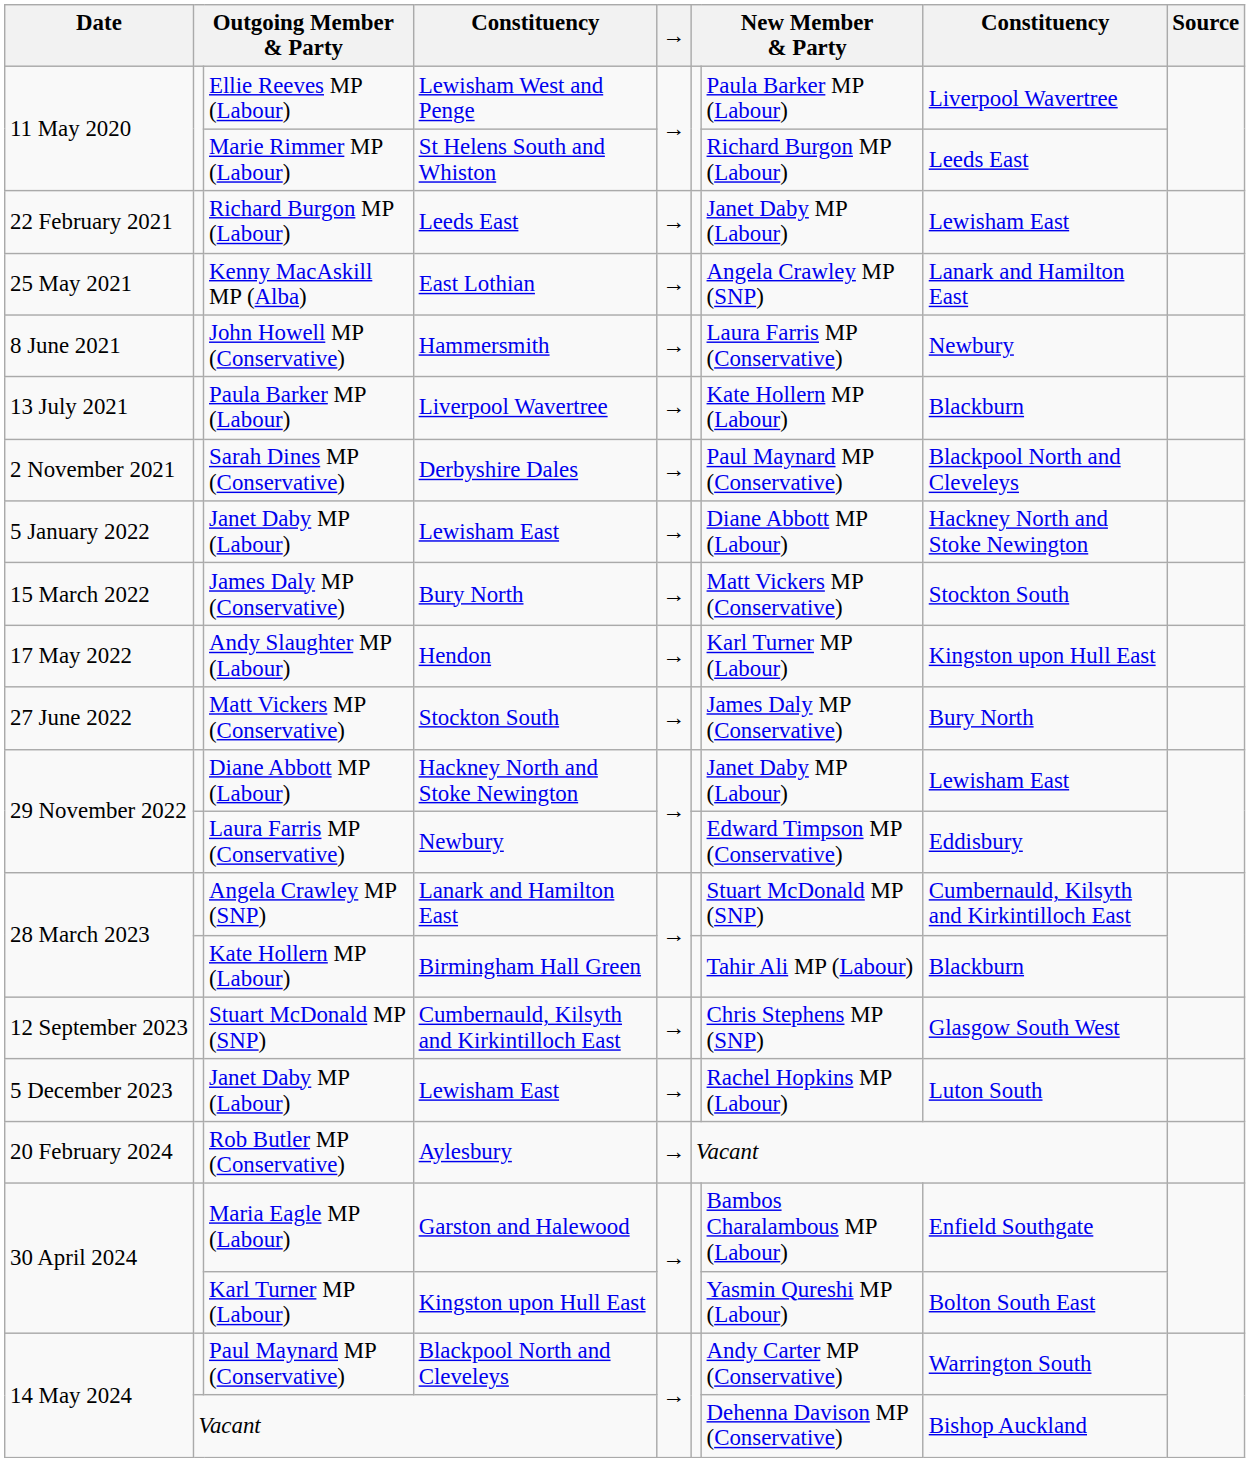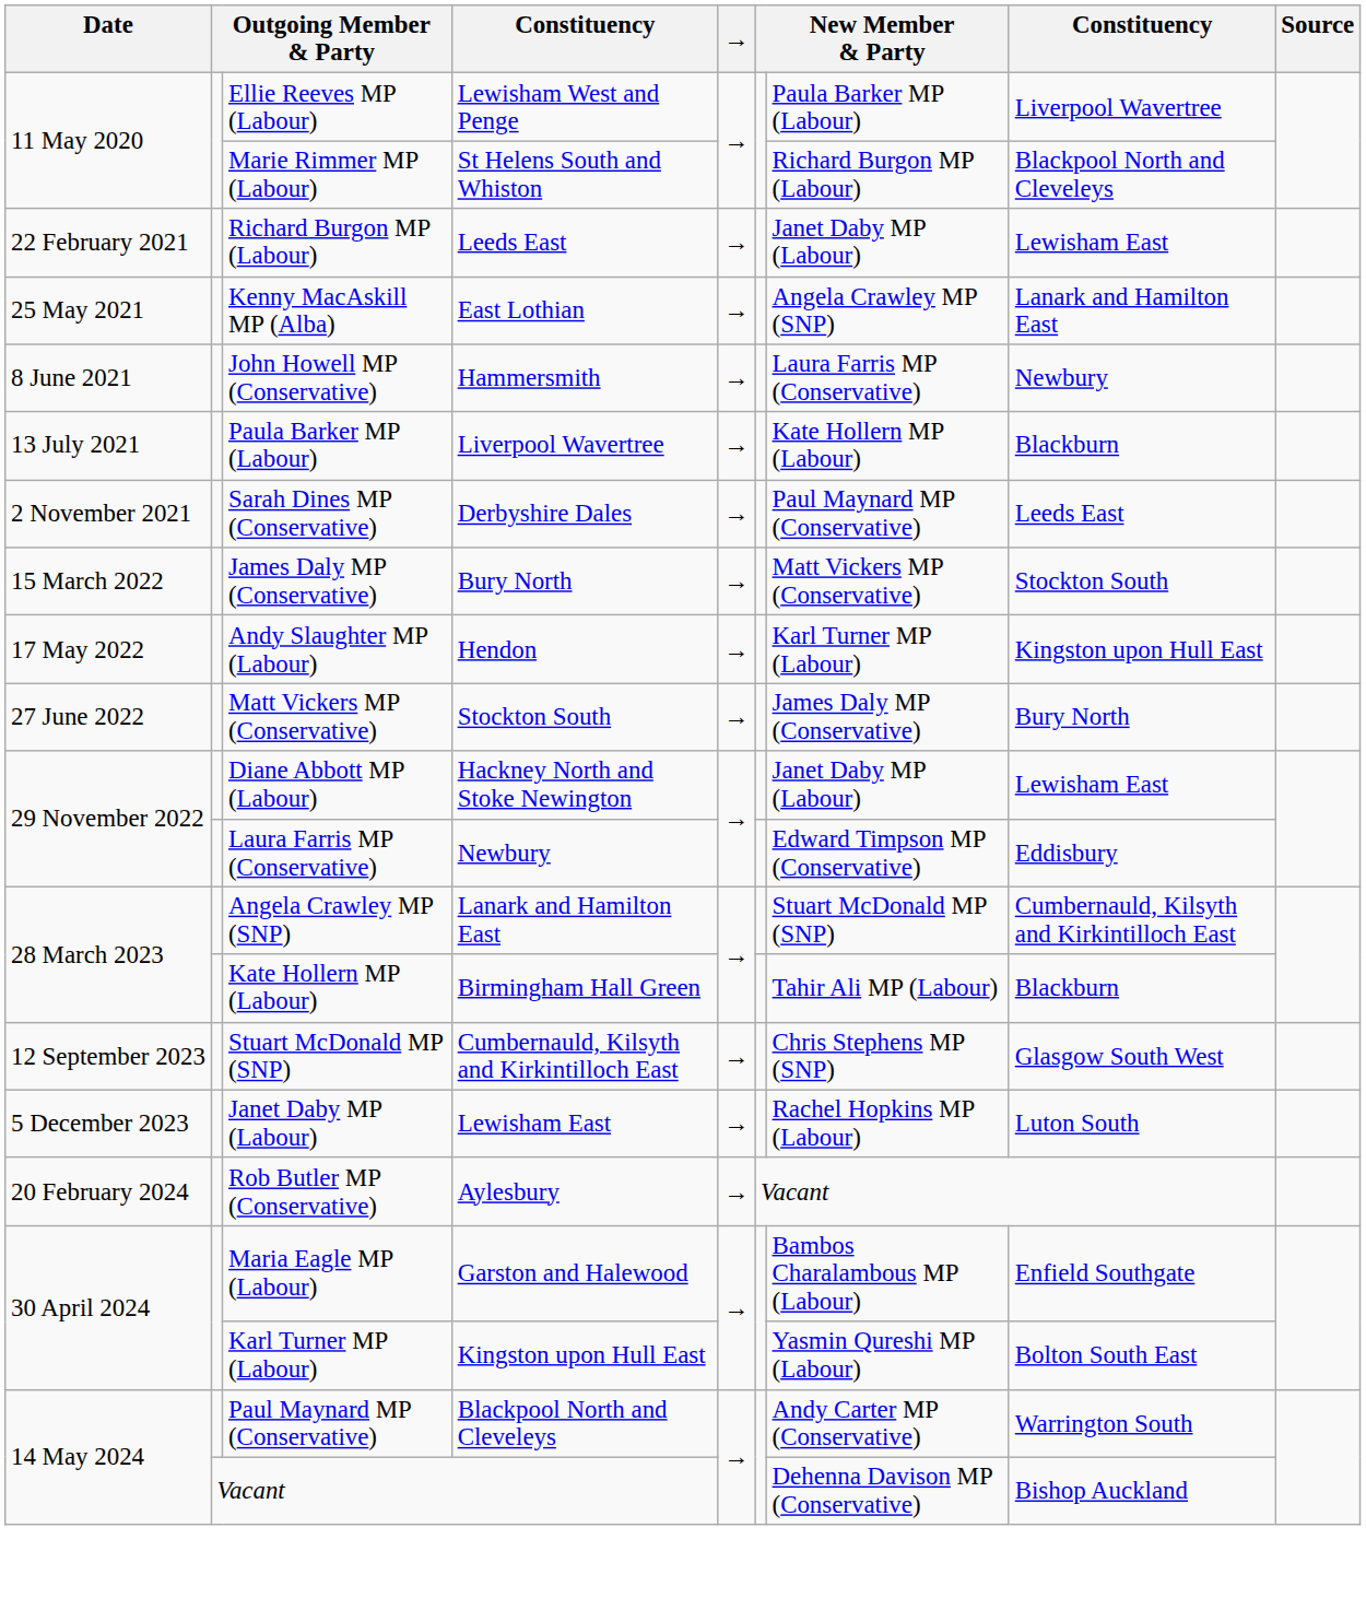Marie Rimmer MP (Labour) | column 8: Leeds East -> Blackpool North and Cleveleys
Sarah Dines MP (Conservative) | column 8: Blackpool North and Cleveleys -> Leeds East
- row: 5 January 2022 | Janet Daby MP (Labour) | Lewisham East | → | Diane Abbott MP (Labour) | Hackney North and Stoke Newington
